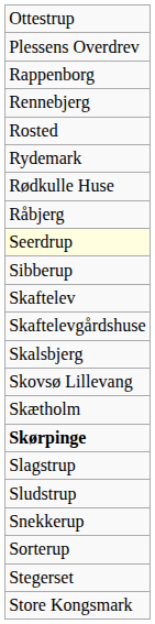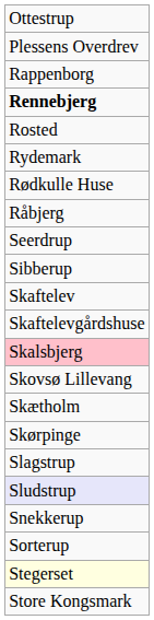row 4 | column 1: normal -> bold
row 9 | column 1: lightyellow background -> no background
row 13 | column 1: no background -> pink background
row 16 | column 1: bold -> normal
row 18 | column 1: no background -> lavender background
row 21 | column 1: no background -> lightyellow background
